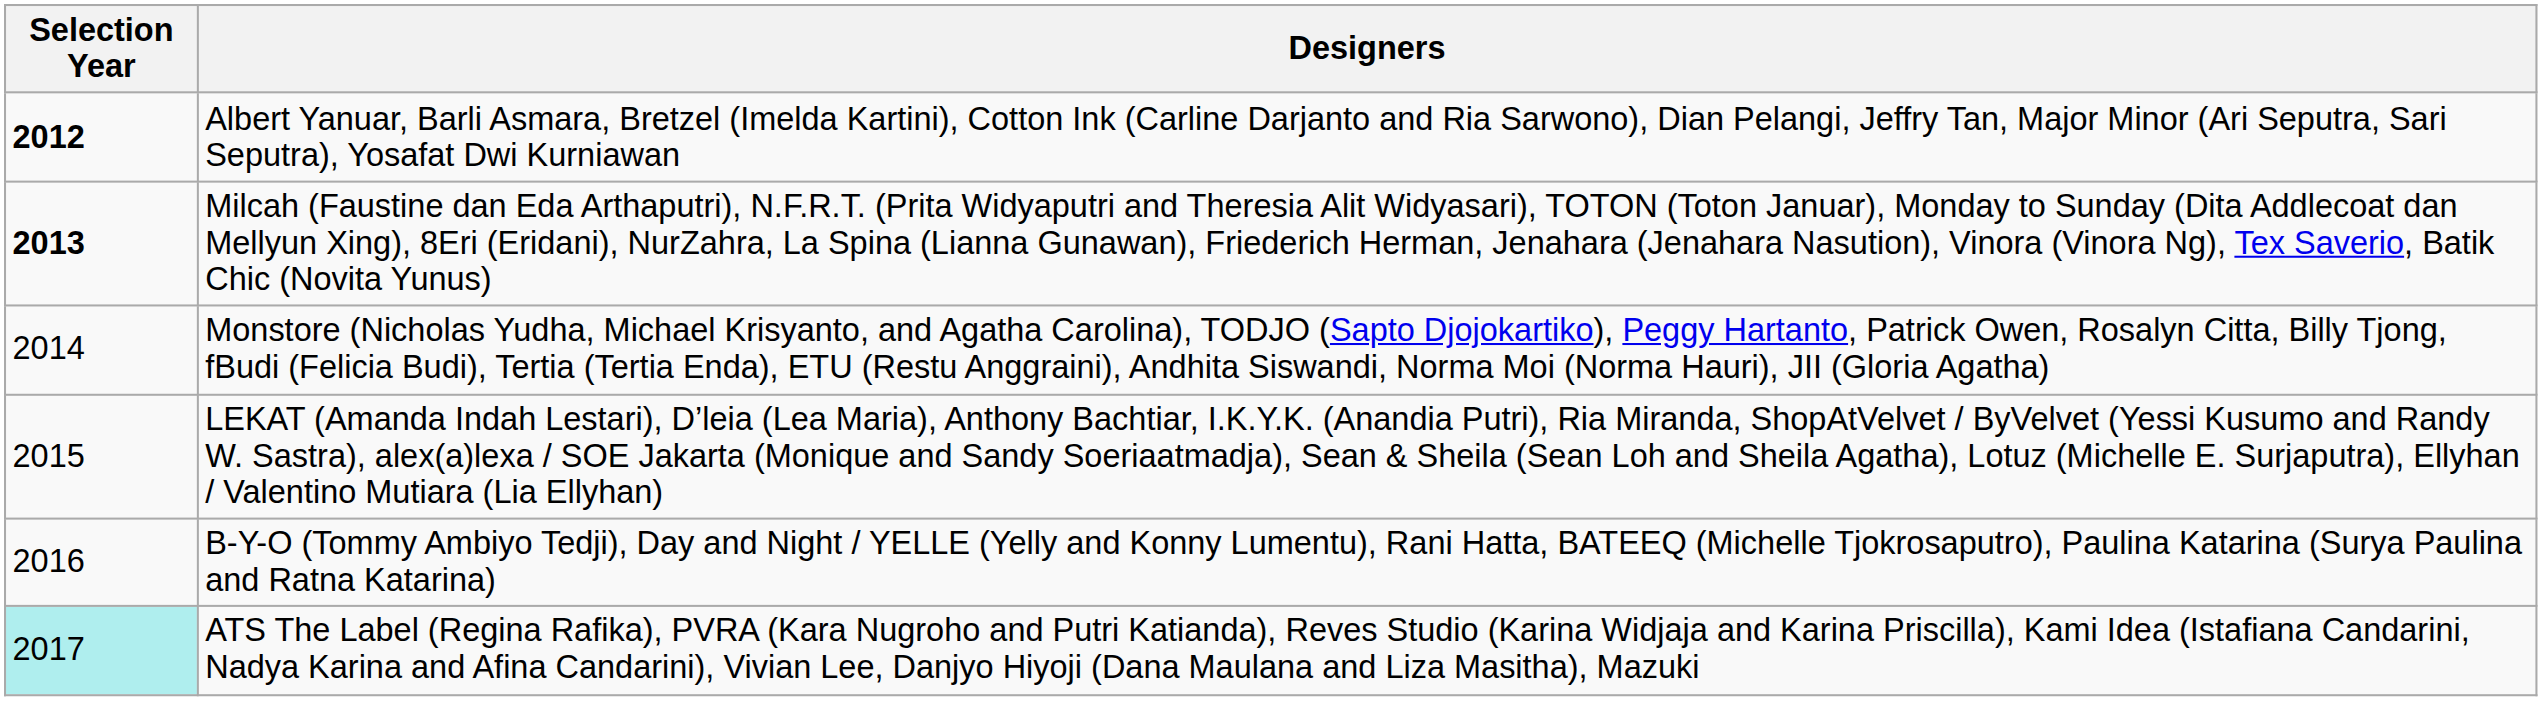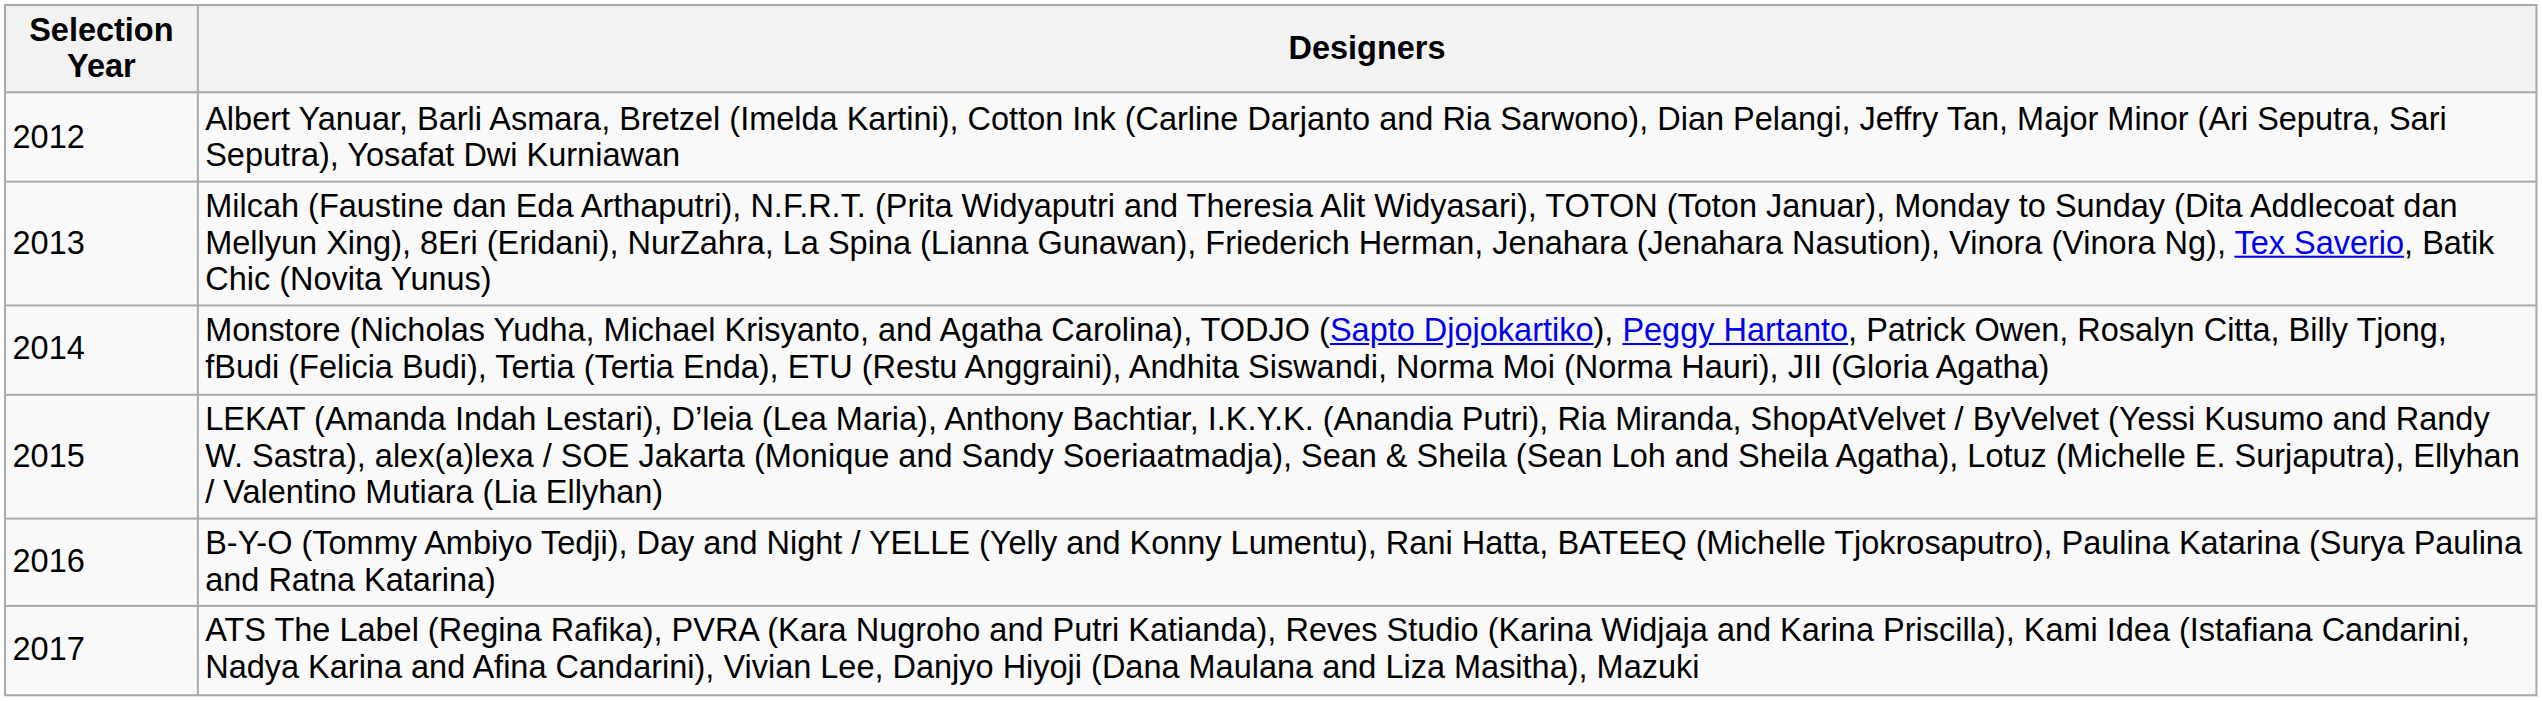row 2 | Selection Year: bold -> normal
row 3 | Selection Year: bold -> normal
row 7 | Selection Year: paleturquoise background -> no background
